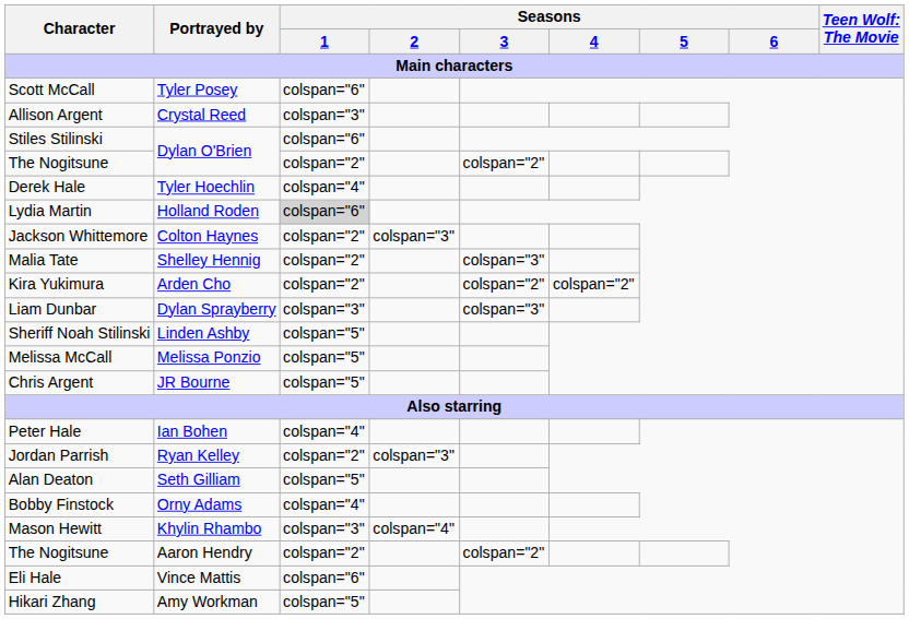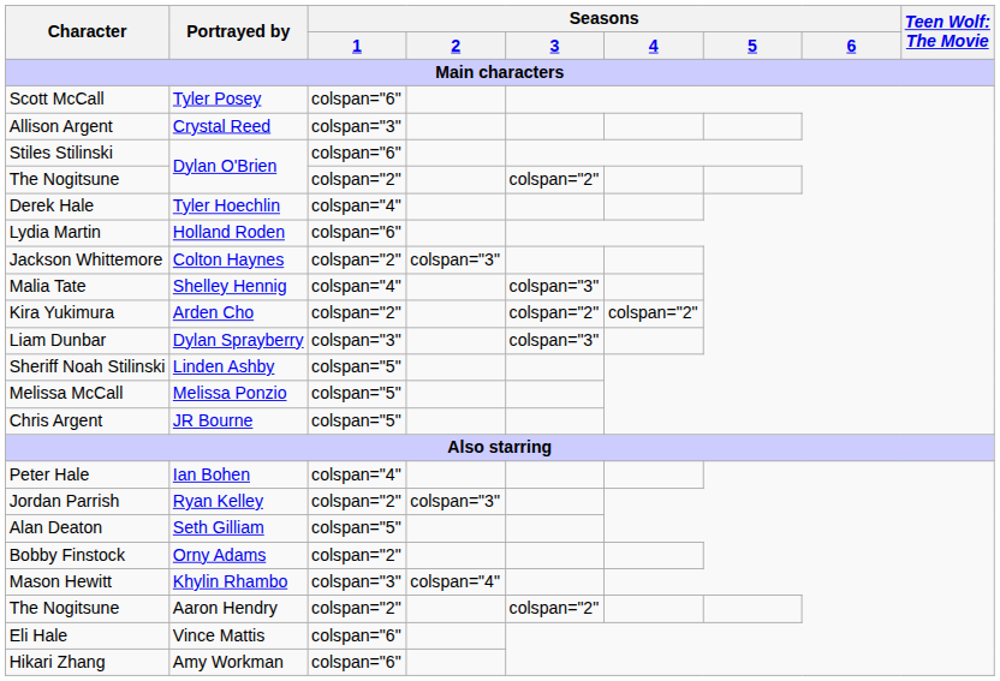Lydia Martin | Seasons / 1 / Main characters: lightgrey background -> no background
Malia Tate | Seasons / 1 / Main characters: colspan="2" -> colspan="4"
Bobby Finstock | Seasons / 1 / Main characters: colspan="4" -> colspan="2"
Hikari Zhang | Seasons / 1 / Main characters: colspan="5" -> colspan="6"
